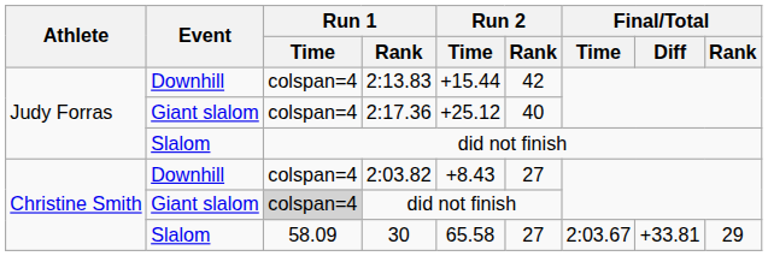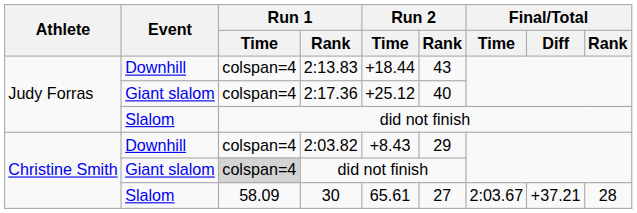2:13.83 | Run 2 / Time: +15.44 -> +18.44
2:13.83 | Run 2 / Rank: 42 -> 43
2:03.82 | Run 2 / Rank: 27 -> 29
30 | Run 2 / Time: 65.58 -> 65.61
30 | Final/Total / Diff: +33.81 -> +37.21
30 | Final/Total / Rank: 29 -> 28
